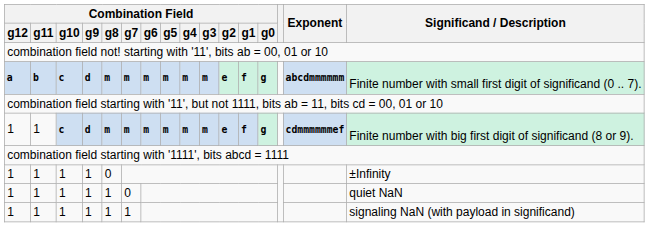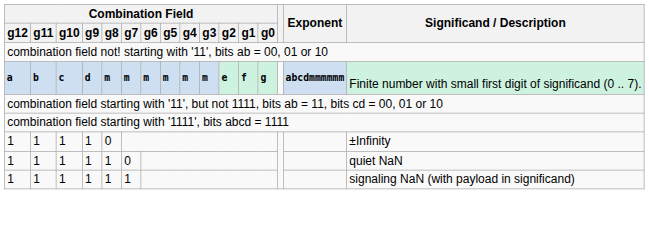- row: 1 | 1 | c | d | m | m | m | m | m | m | e | f | g | cdmmmmmmef | Finite number with big first digit of significand (8 or 9).
